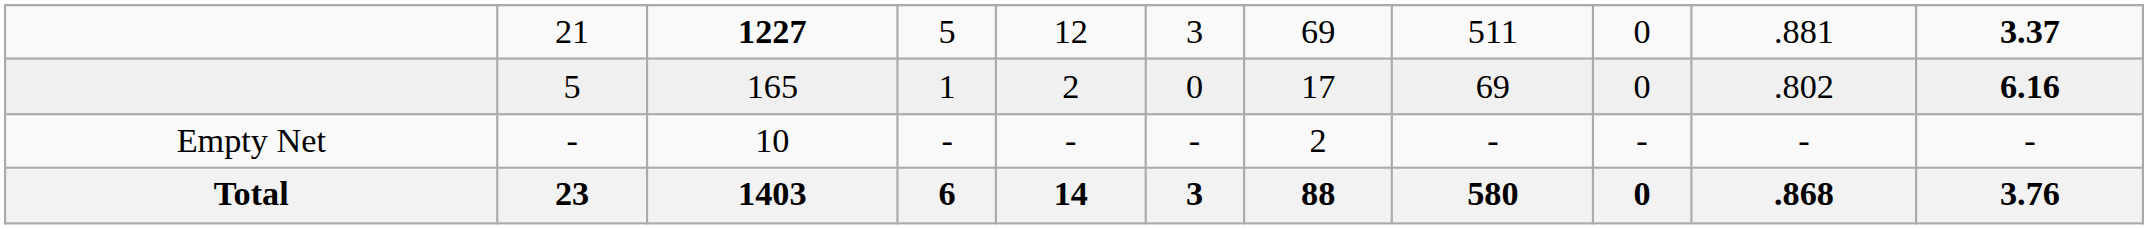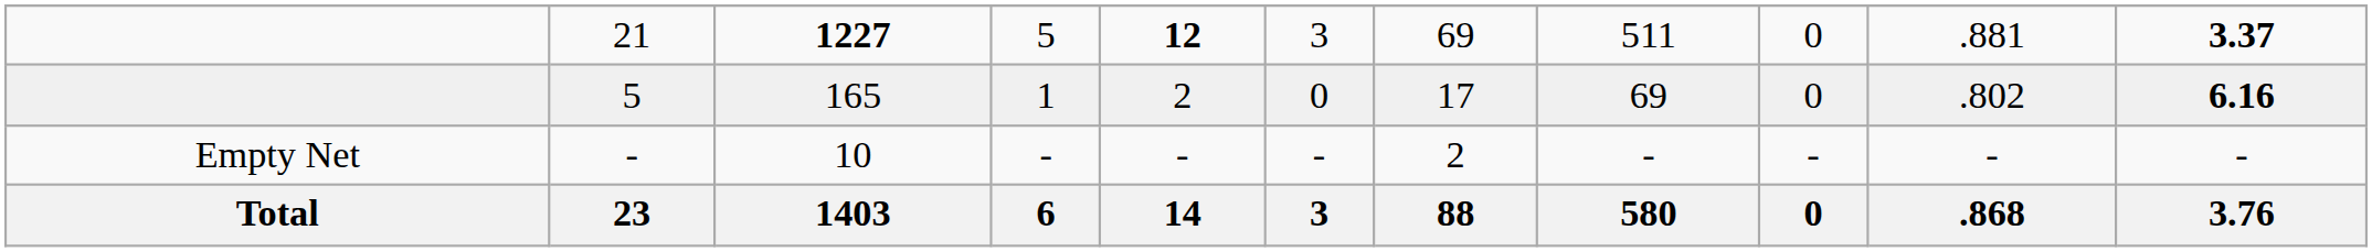21 | column 5: normal -> bold
